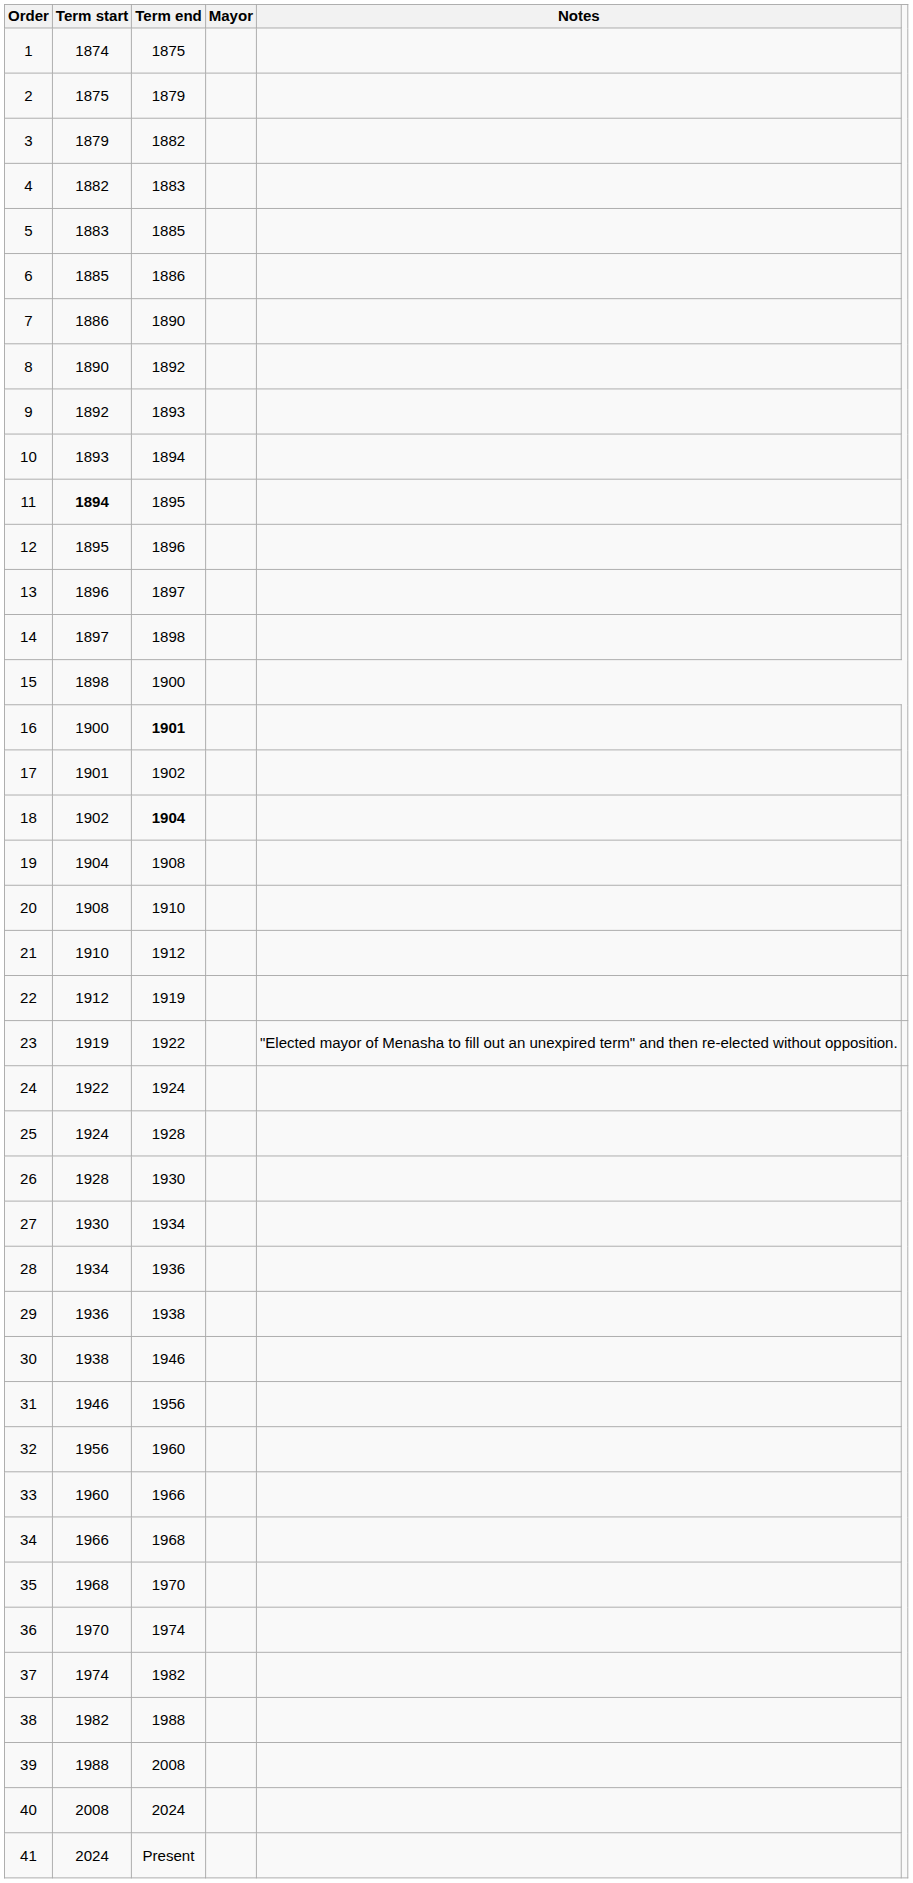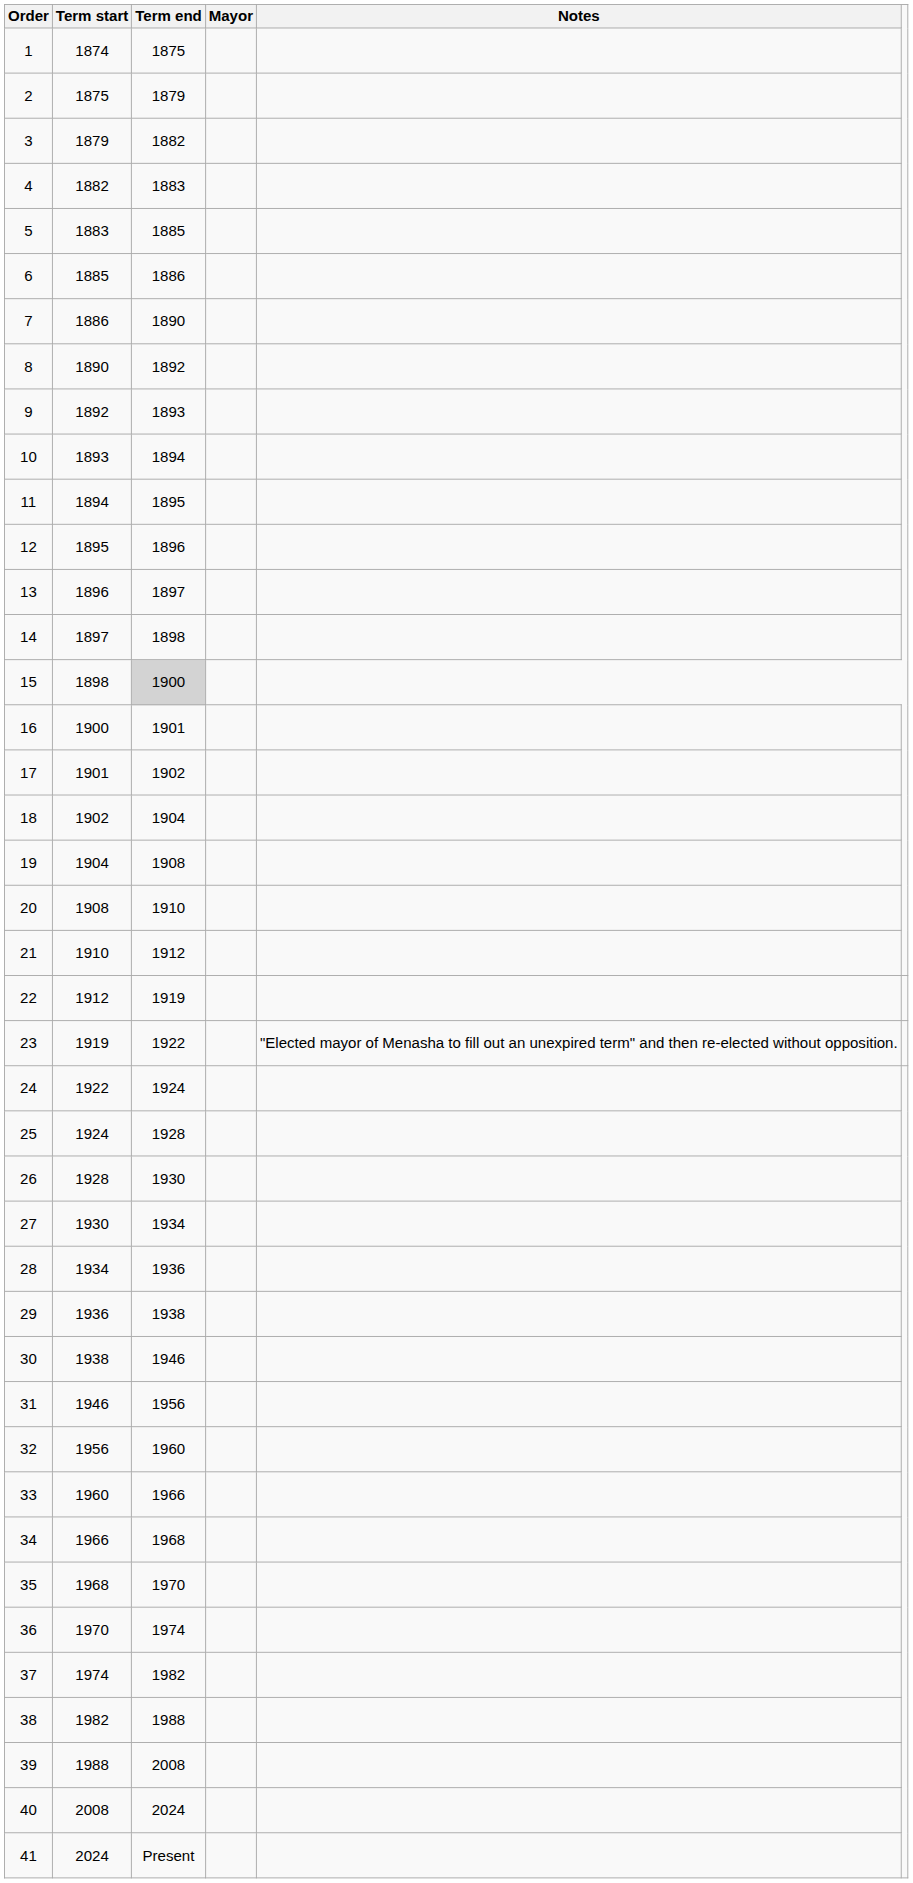11 | Term start: bold -> normal
15 | Term end: no background -> lightgrey background
16 | Term end: bold -> normal
18 | Term end: bold -> normal
